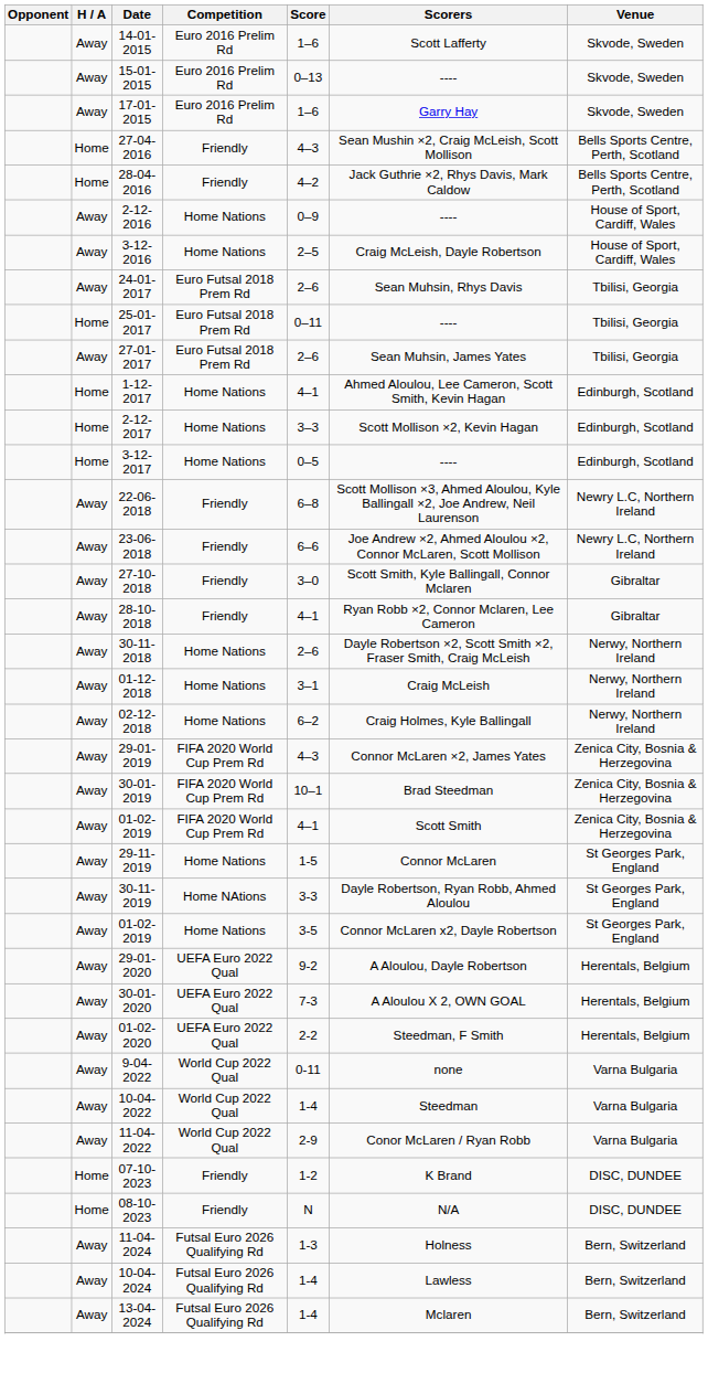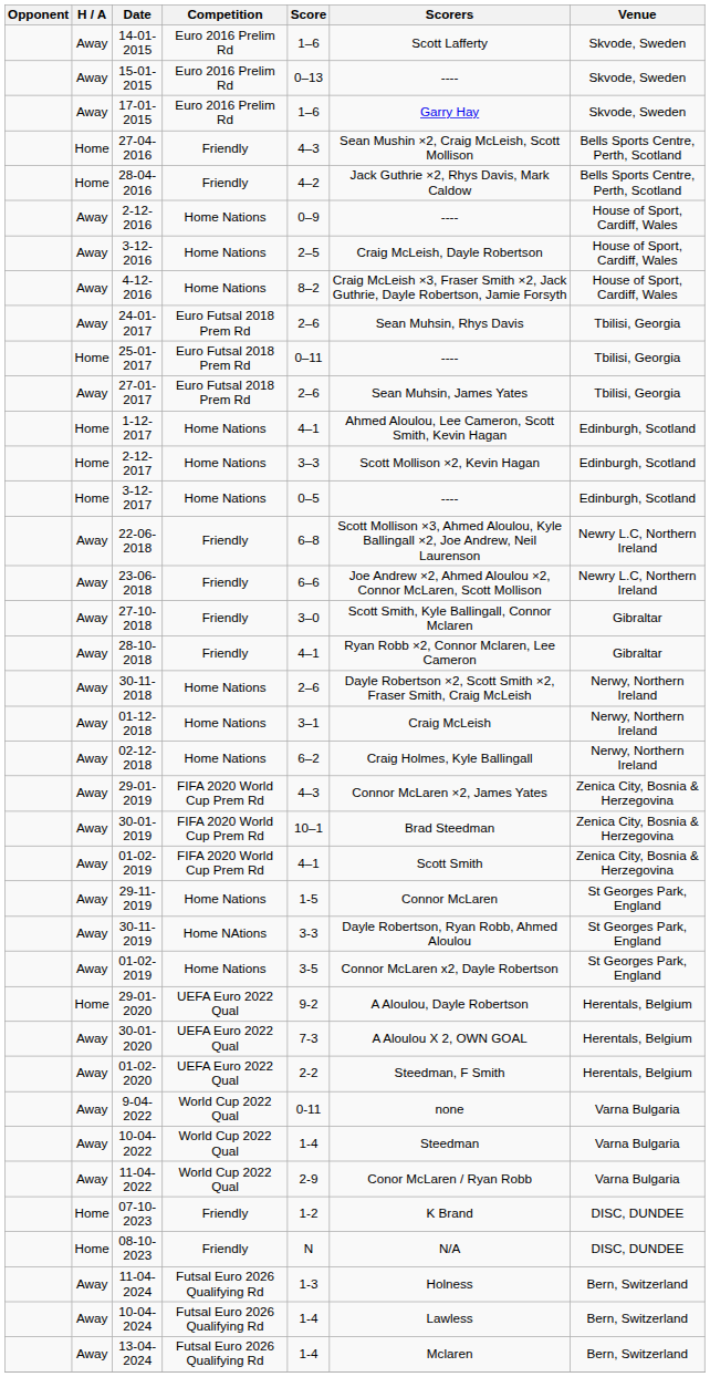+ row: Away | 4-12-2016 | Home Nations | 8–2 | Craig McLeish ×3, Fraser Smith ×2, Jack Guthrie, Dayle Robertson, Jamie Forsyth | House of Sport, Cardiff, Wales
29-01-2020 | H / A: Away -> Home
